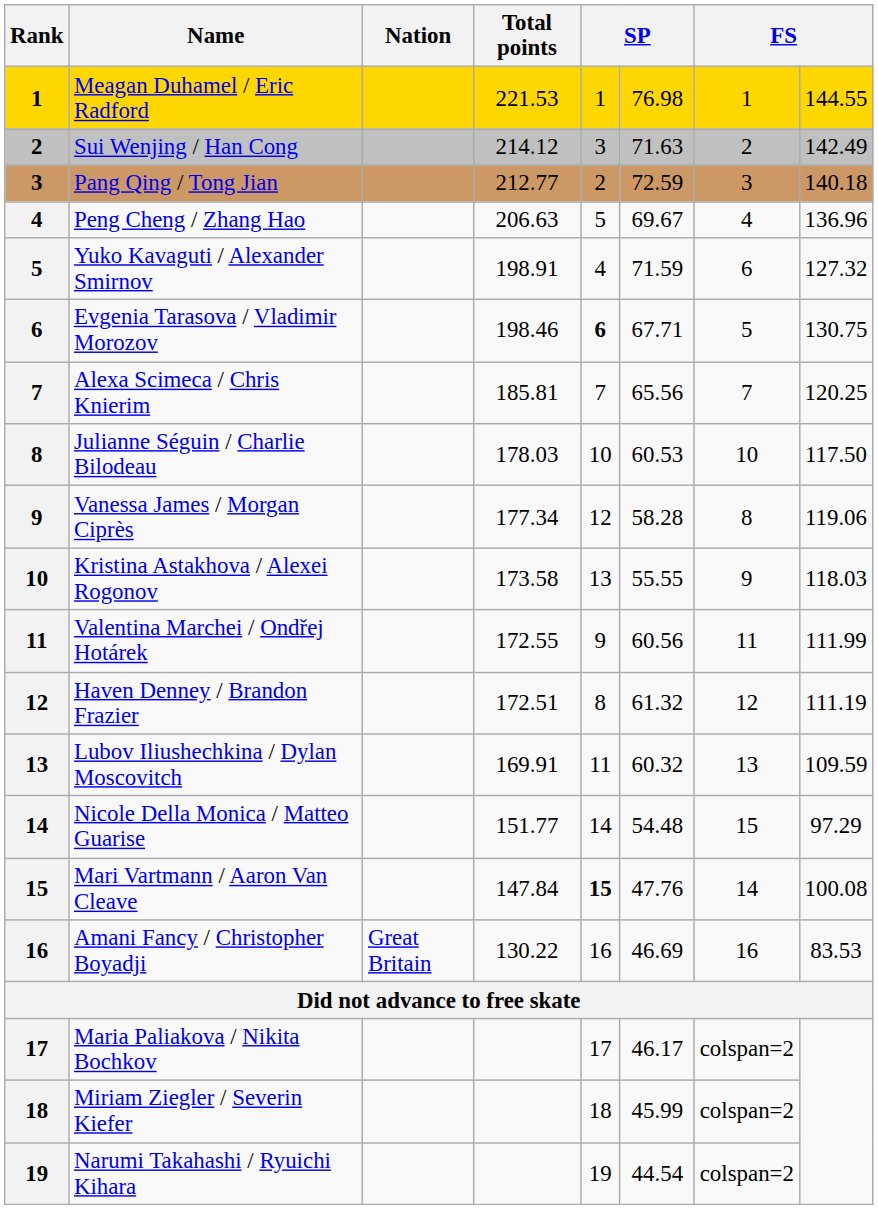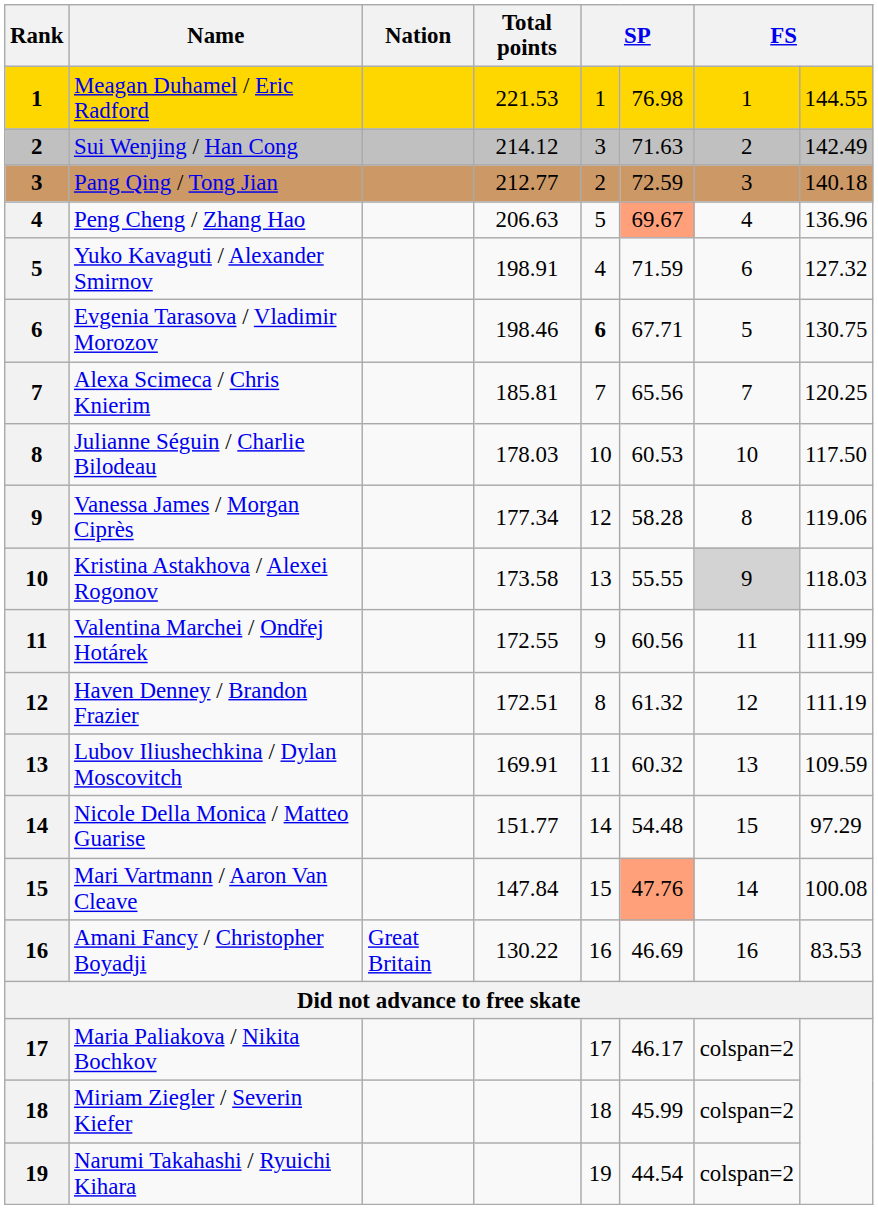Peng Cheng / Zhang Hao | column 6: no background -> lightsalmon background
Kristina Astakhova / Alexei Rogonov | column 7: no background -> lightgrey background
Mari Vartmann / Aaron Van Cleave | column 5: bold -> normal
Mari Vartmann / Aaron Van Cleave | column 6: no background -> lightsalmon background
